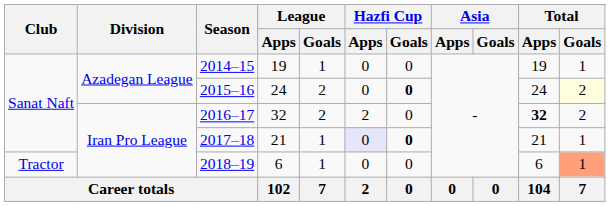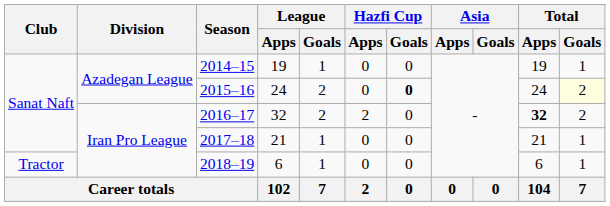2017–18 | Hazfi Cup / Apps: lavender background -> no background
2017–18 | Hazfi Cup / Goals: bold -> normal
2018–19 | Total / Goals: lightsalmon background -> no background
